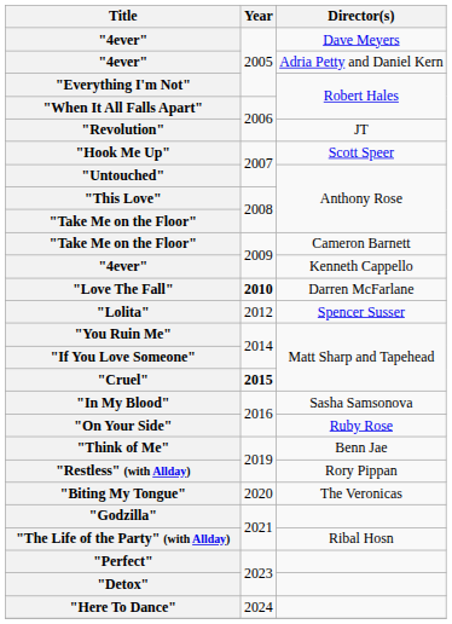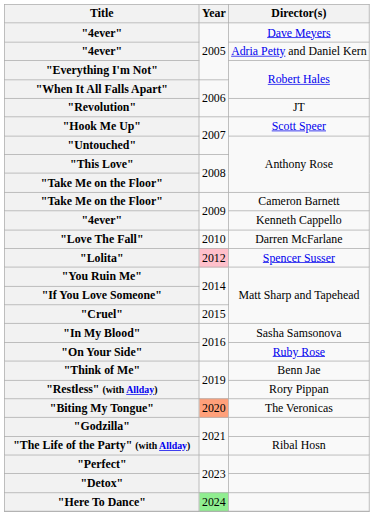"Love The Fall" | Year: bold -> normal
"Lolita" | Year: no background -> pink background
"Cruel" | Year: bold -> normal
"Biting My Tongue" | Year: no background -> lightsalmon background
"Here To Dance" | Year: no background -> lightgreen background
